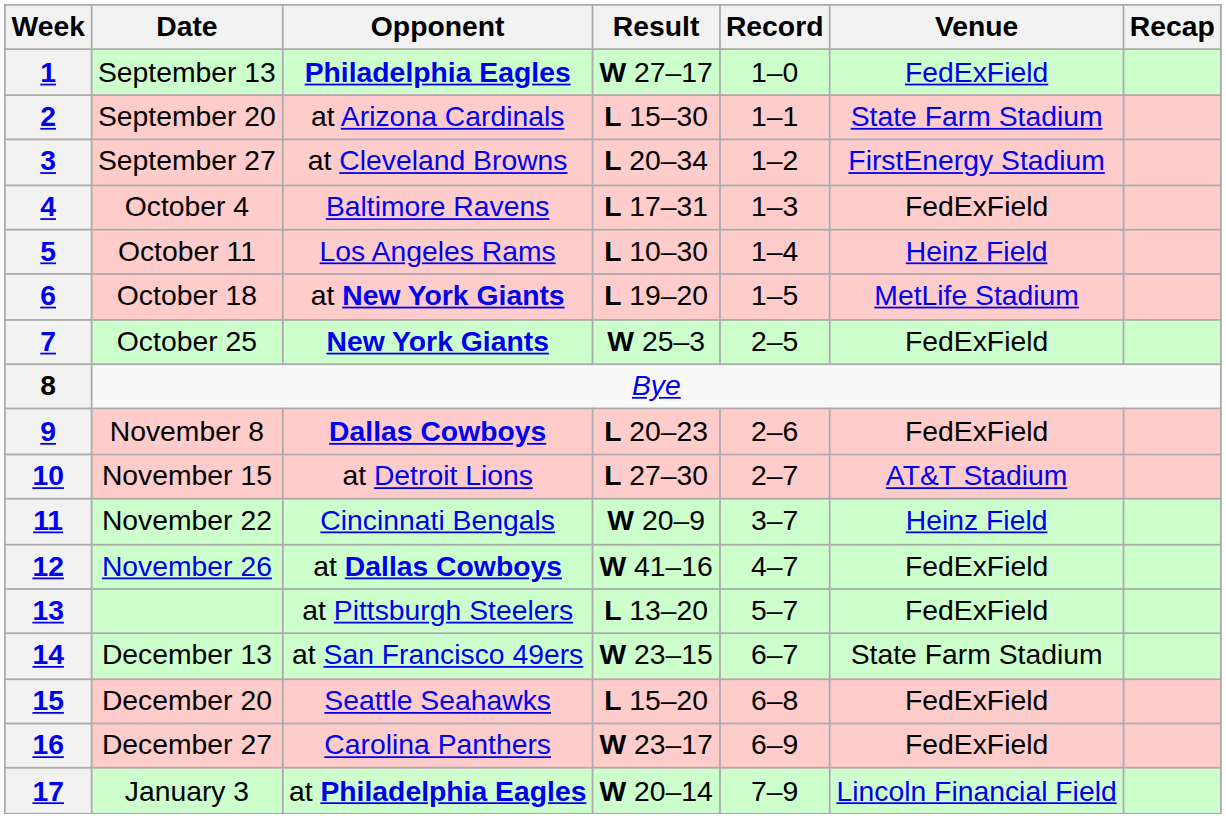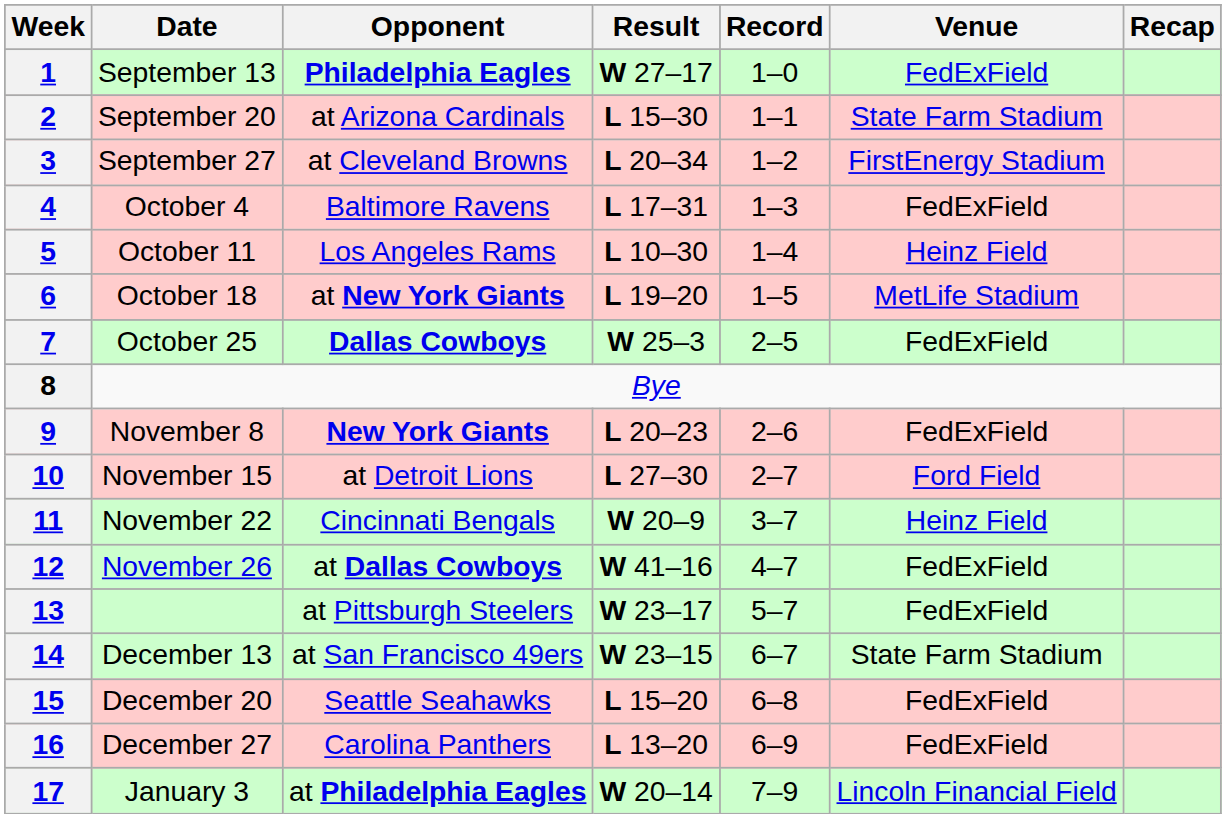7 | Opponent: New York Giants -> Dallas Cowboys
9 | Opponent: Dallas Cowboys -> New York Giants
10 | Venue: AT&T Stadium -> Ford Field
13 | Result: L 13–20 -> W 23–17
16 | Result: W 23–17 -> L 13–20
